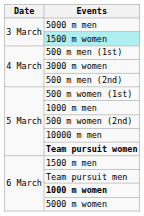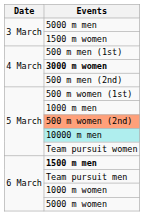1500 m women | Events: paleturquoise background -> no background
3000 m women | Events: normal -> bold
500 m women (2nd) | Events: no background -> lightsalmon background
10000 m men | Events: no background -> paleturquoise background
Team pursuit women | Events: bold -> normal
1500 m men | Events: normal -> bold
1000 m women | Events: bold -> normal
